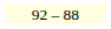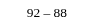row 1 | column 1: lightyellow background -> no background
